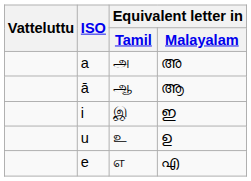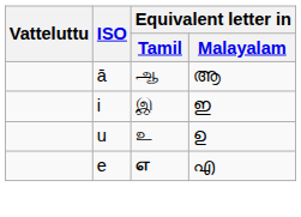- row: a | அ | അ
e | Equivalent letter in / Tamil: normal -> bold
